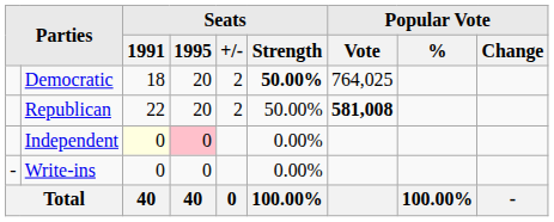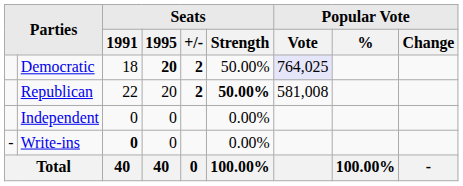Democratic | Seats / 1995: normal -> bold
Democratic | Seats / +/-: normal -> bold
Democratic | Seats / Strength: bold -> normal
Democratic | Popular Vote / Vote: no background -> lavender background
Republican | Seats / +/-: normal -> bold
Republican | Seats / Strength: normal -> bold
Republican | Popular Vote / Vote: bold -> normal
Independent | Seats / 1991: lightyellow background -> no background
Independent | Seats / 1995: pink background -> no background
Write-ins | Seats / 1991: normal -> bold
